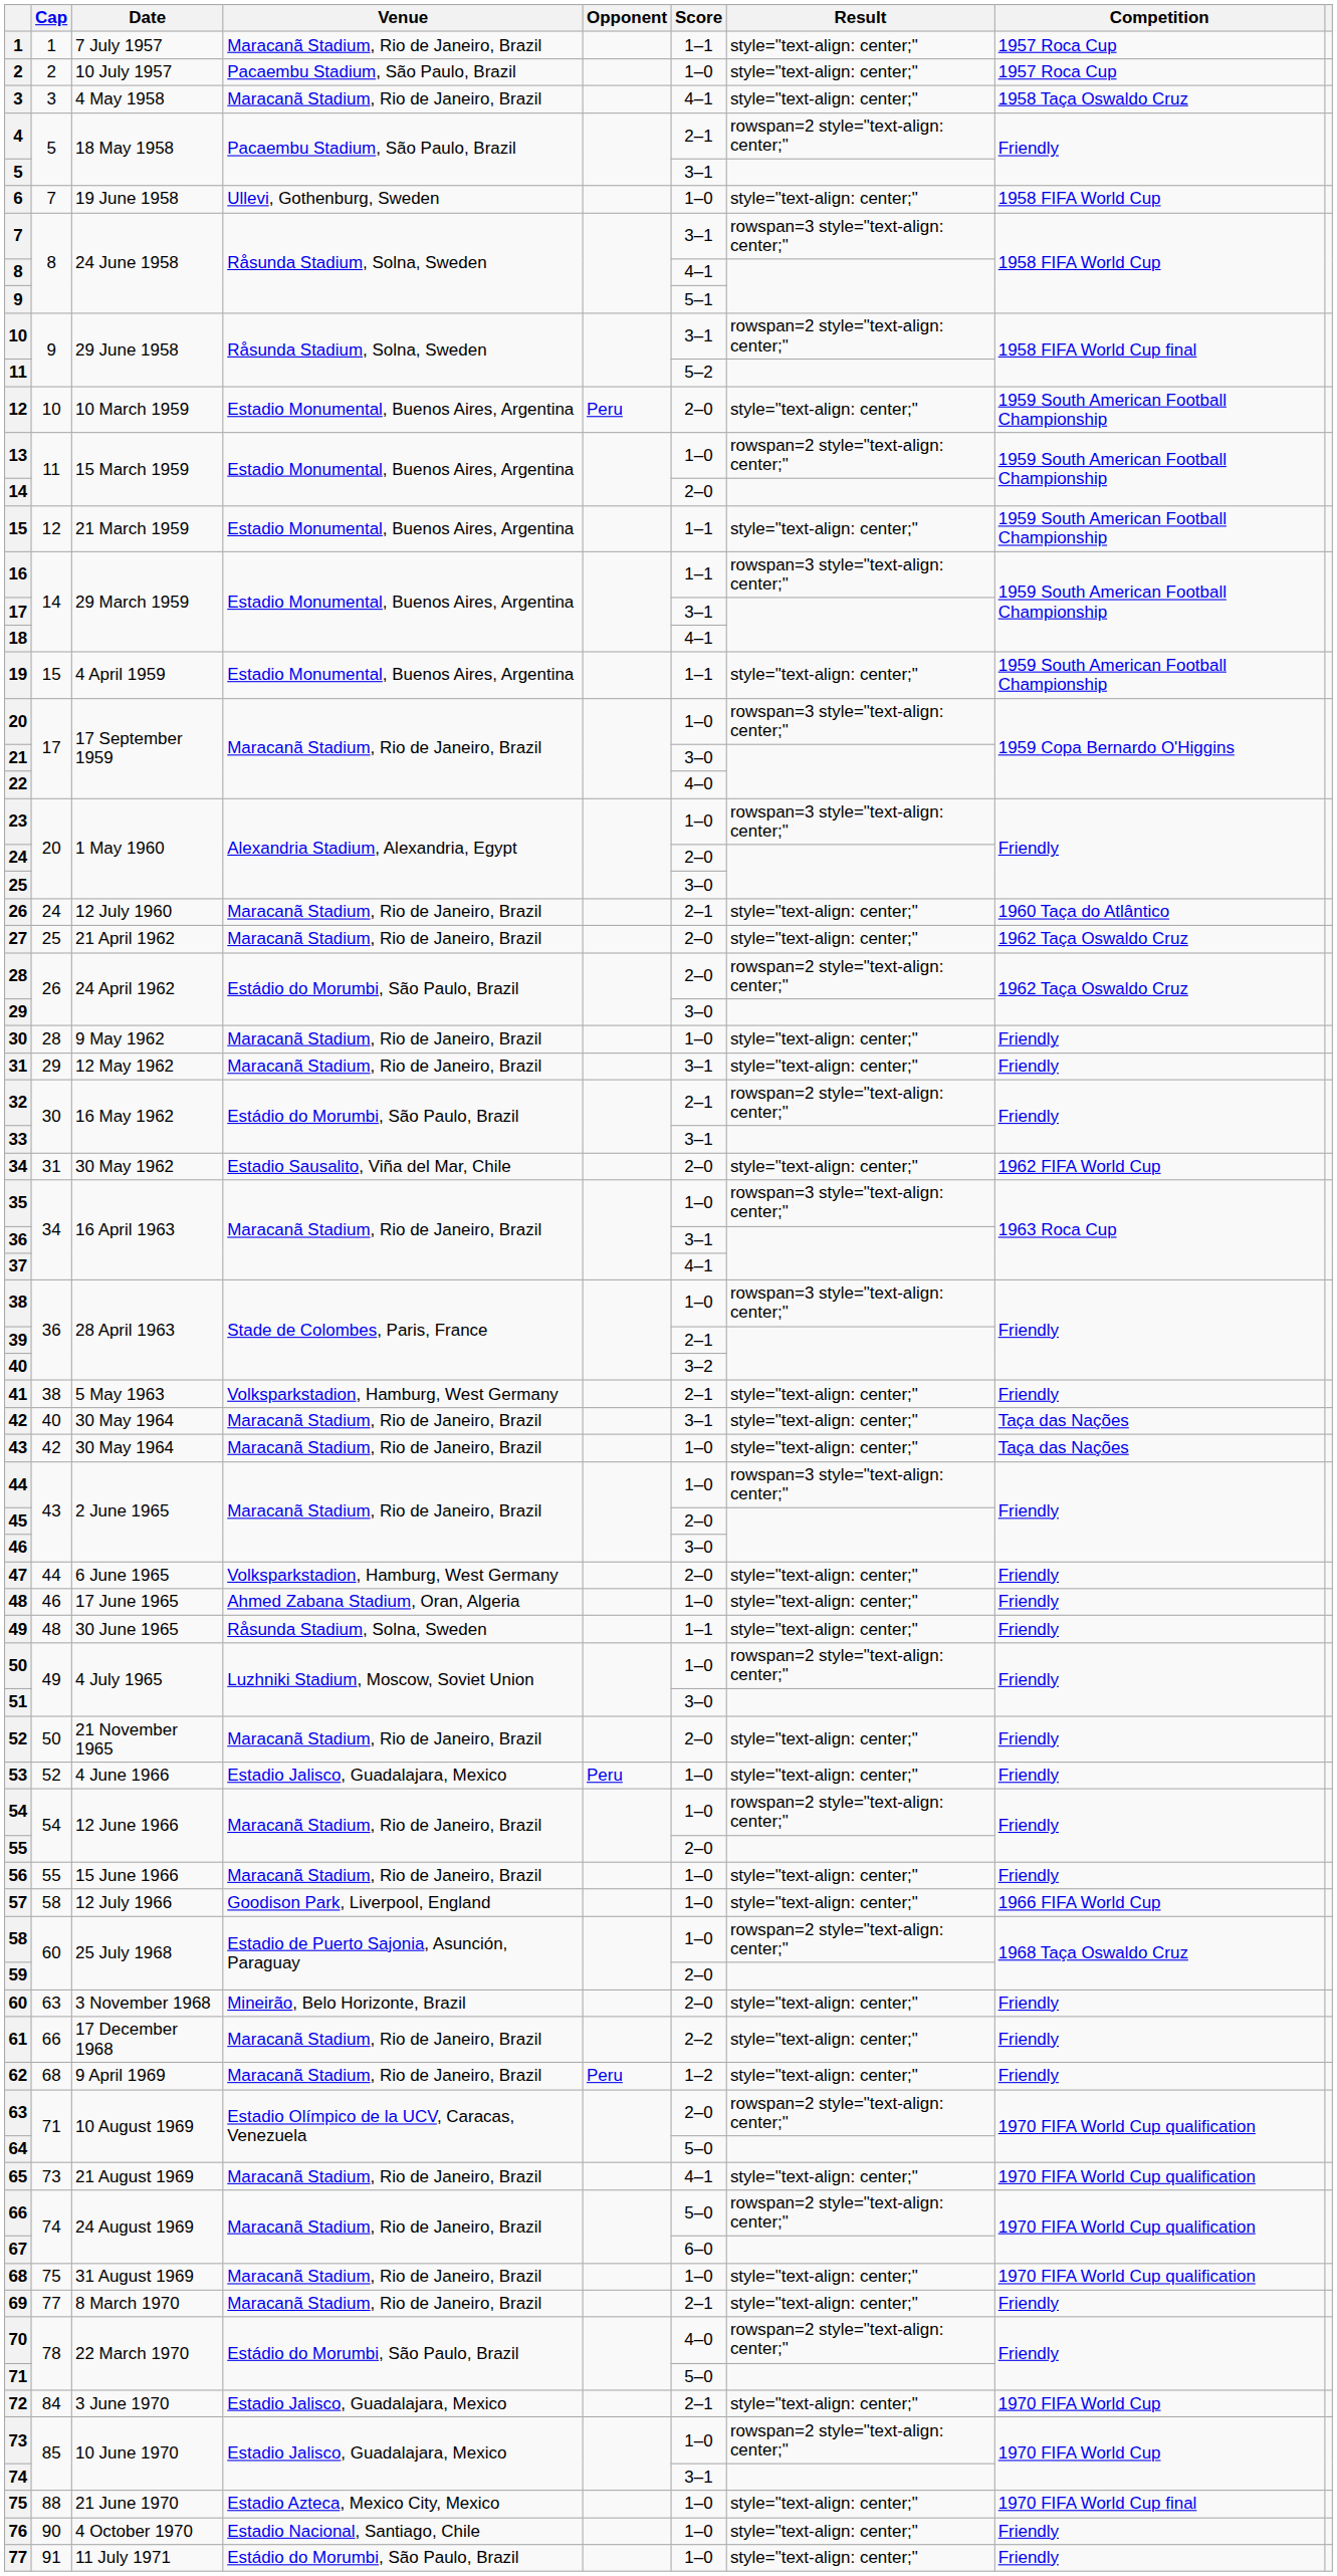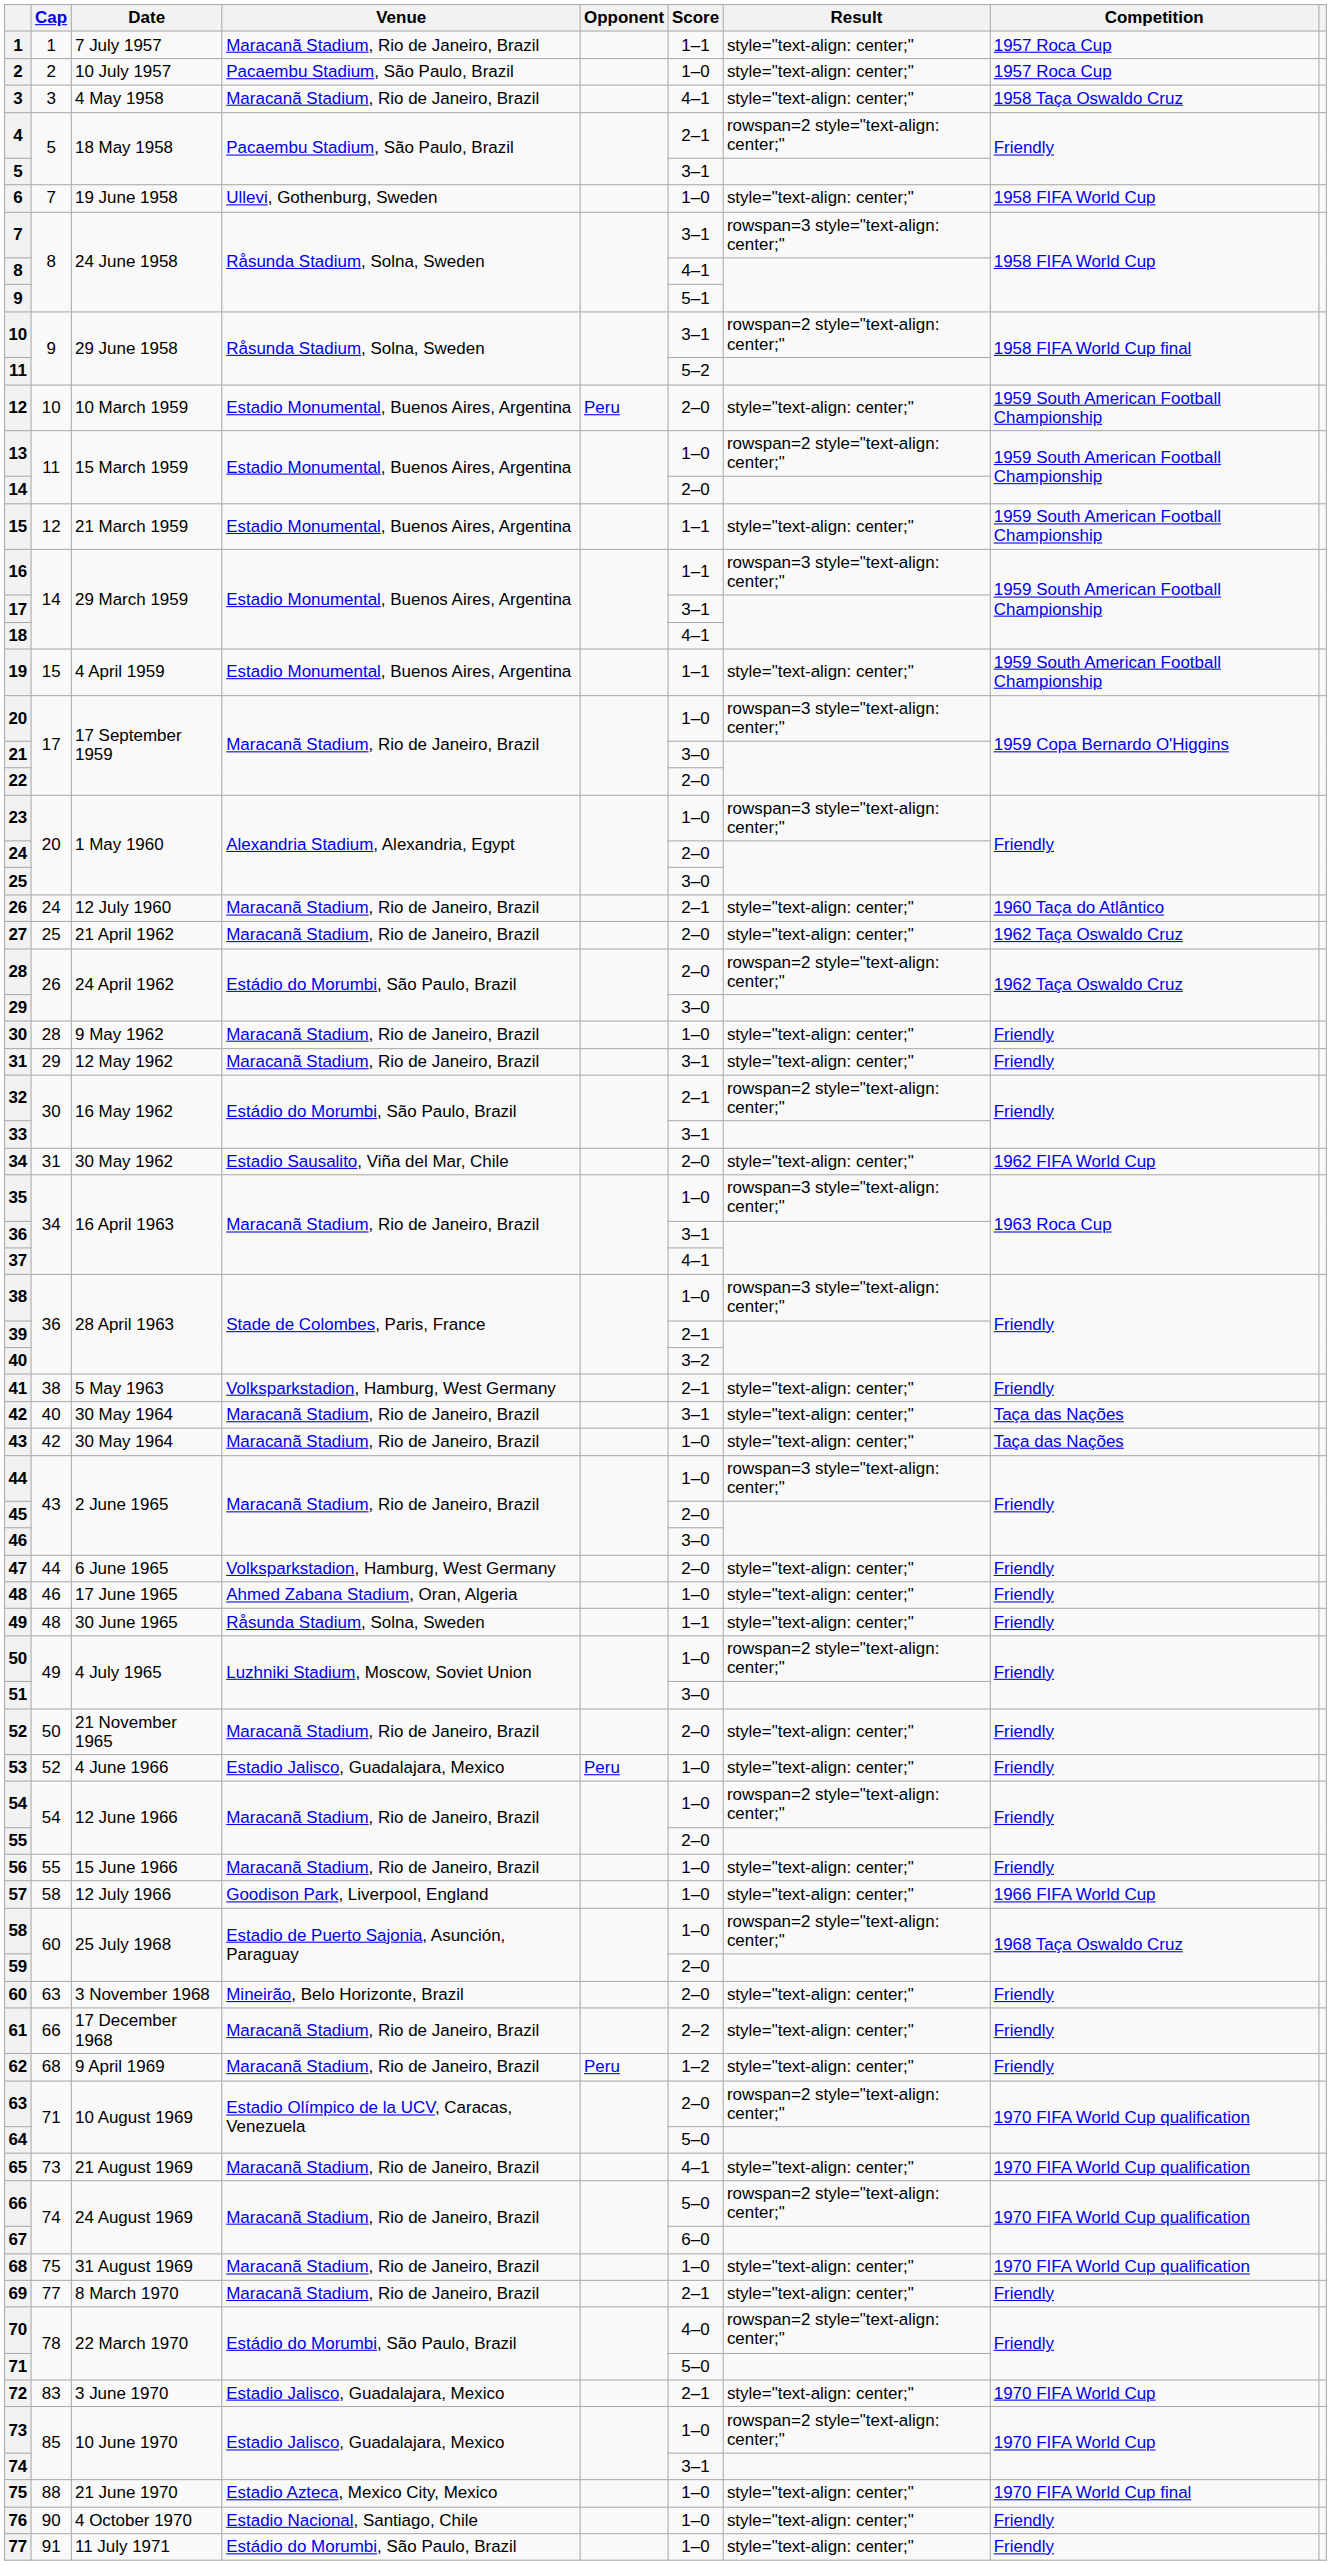22 | Score: 4–0 -> 2–0
72 | Cap: 84 -> 83
